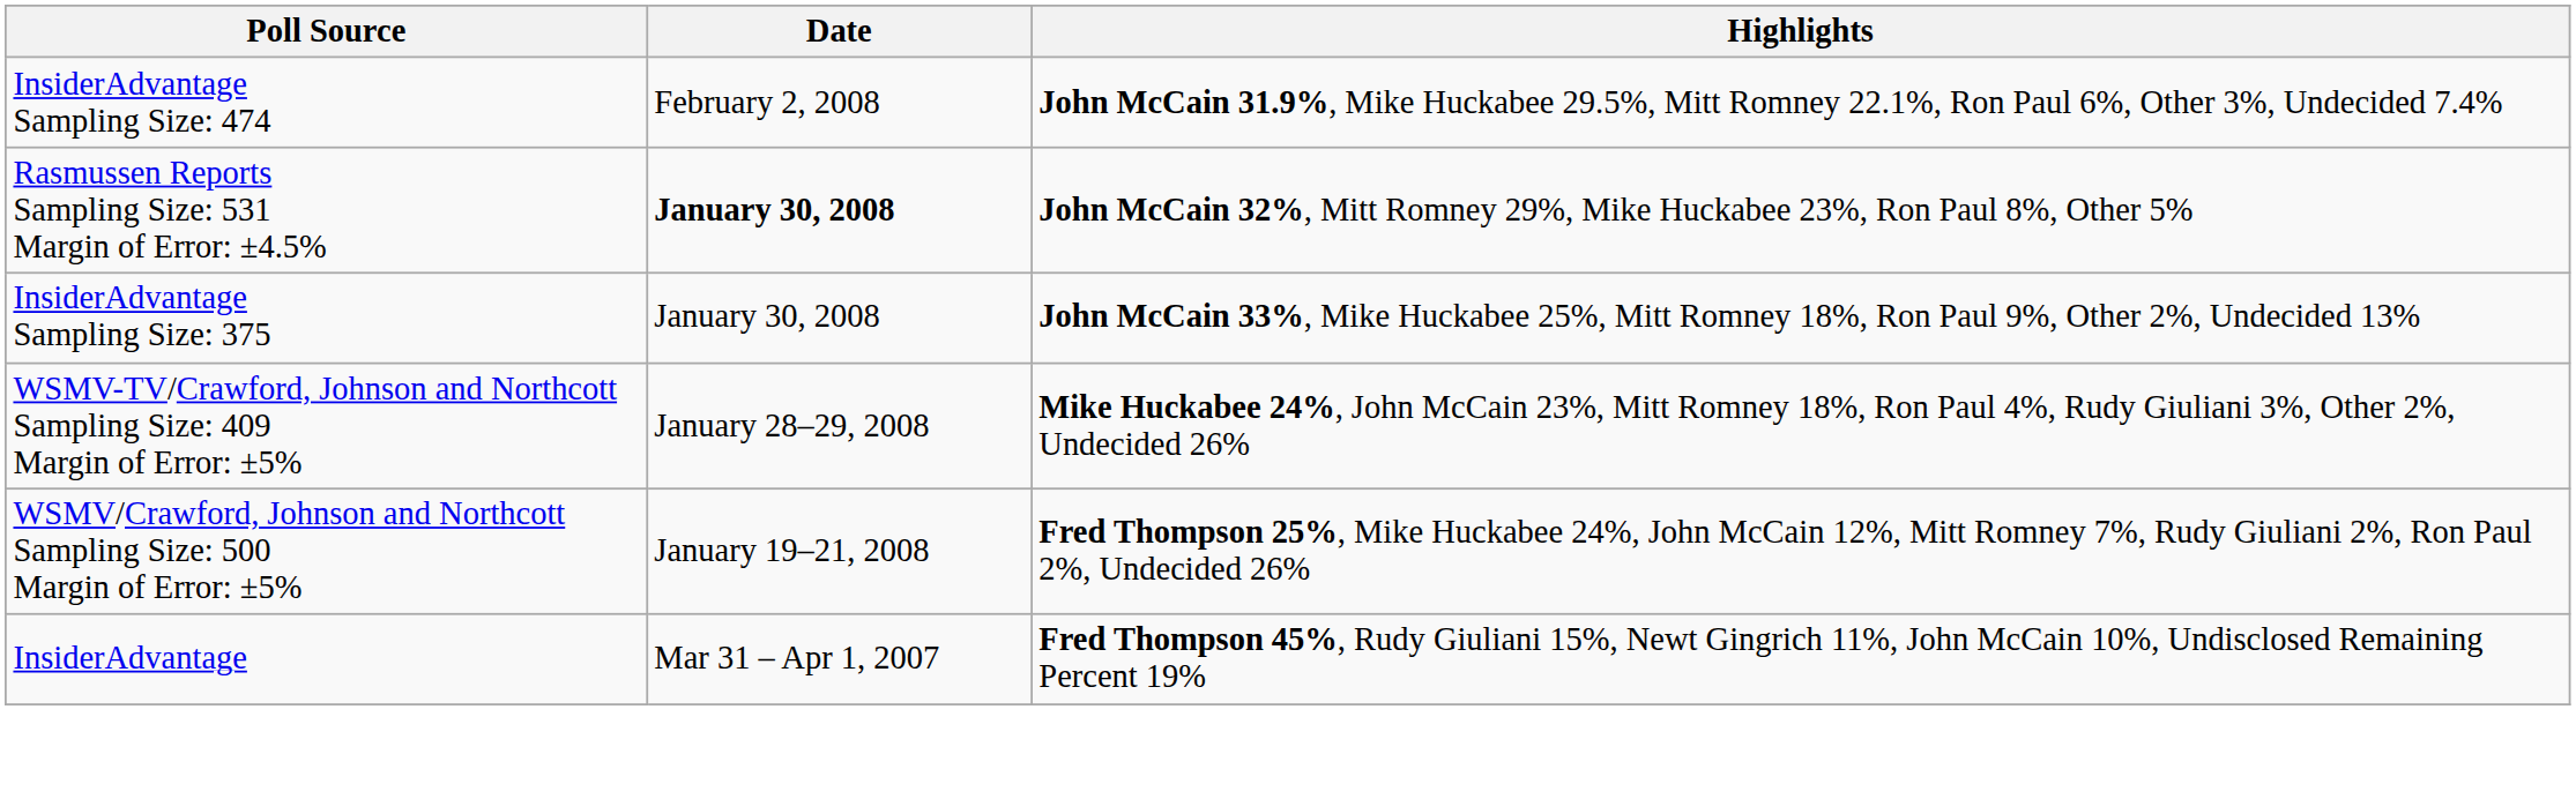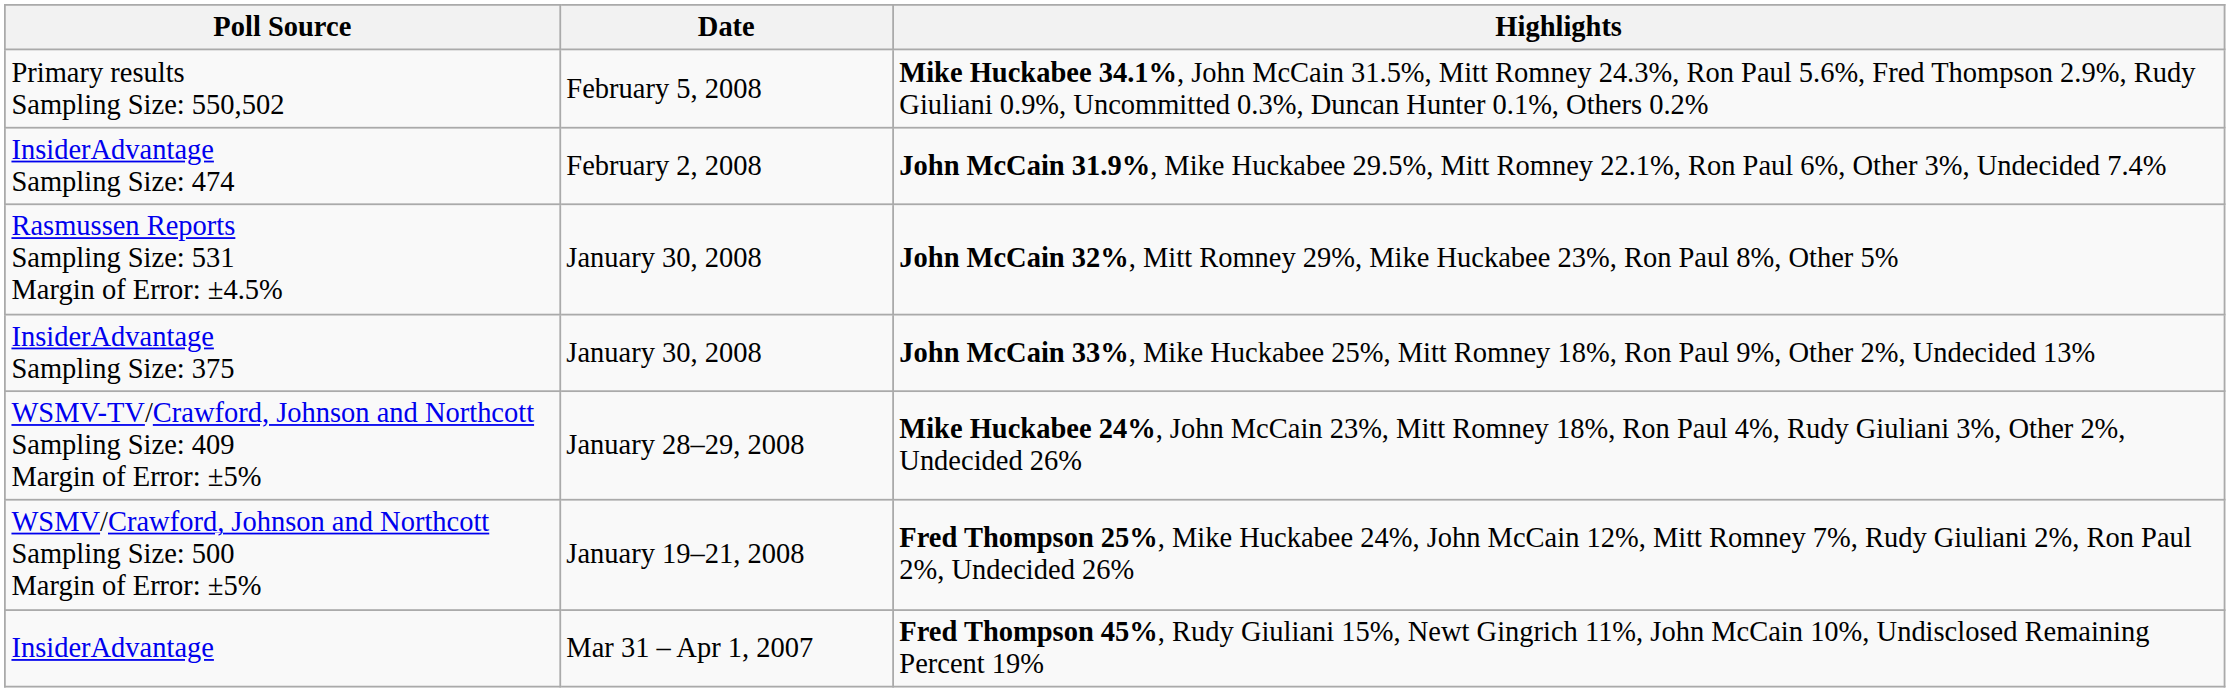+ row: Primary results Sampling Size: 550,502 | February 5, 2008 | Mike Huckabee 34.1%, John McCain 31.5%, Mitt Romney 24.3%, Ron Paul 5.6%, Fred Thompson 2.9%, Rudy Giuliani 0.9%, Uncommitted 0.3%, Duncan Hunter 0.1%, Others 0.2%
Rasmussen Reports Sampling Size: 531 Margin of Error: ±4.5% | Date: bold -> normal
